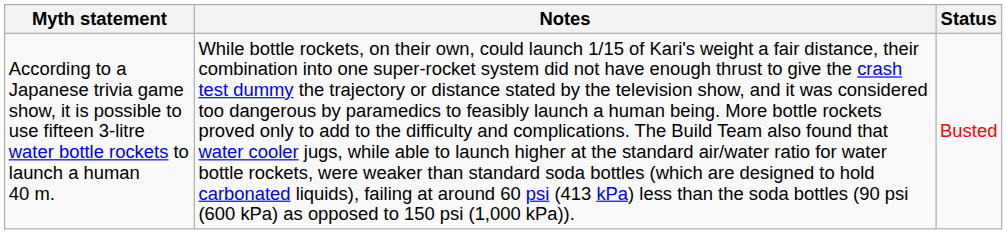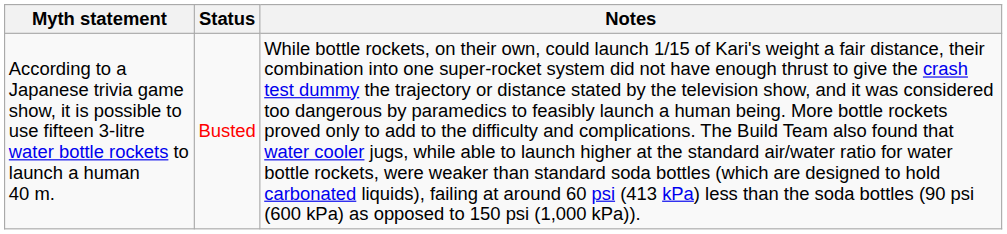columns swapped: Status <-> Notes
